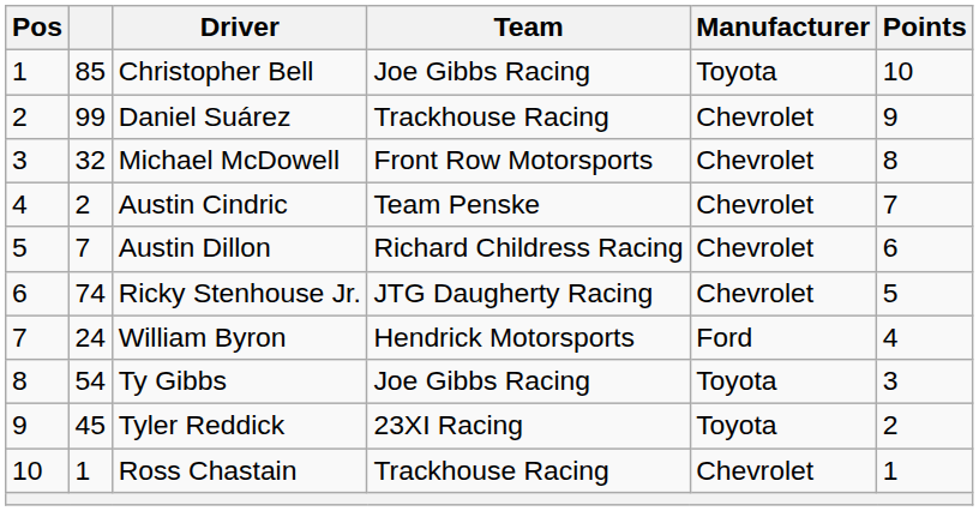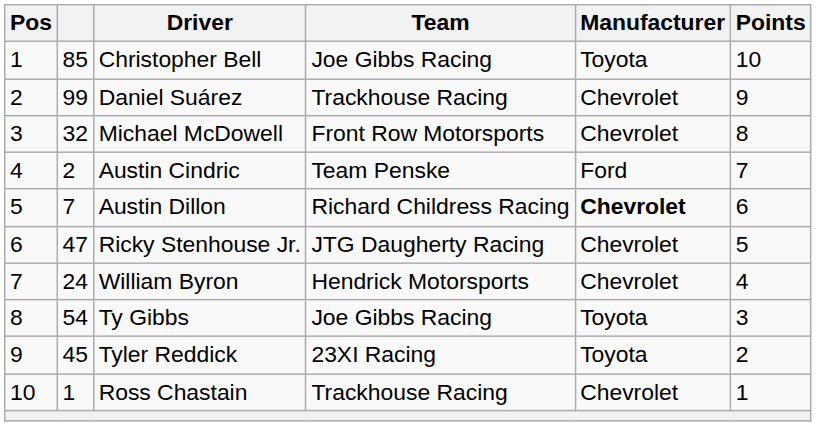Austin Cindric | Manufacturer: Chevrolet -> Ford
Austin Dillon | Manufacturer: normal -> bold
Ricky Stenhouse Jr. | column 2: 74 -> 47
William Byron | Manufacturer: Ford -> Chevrolet
